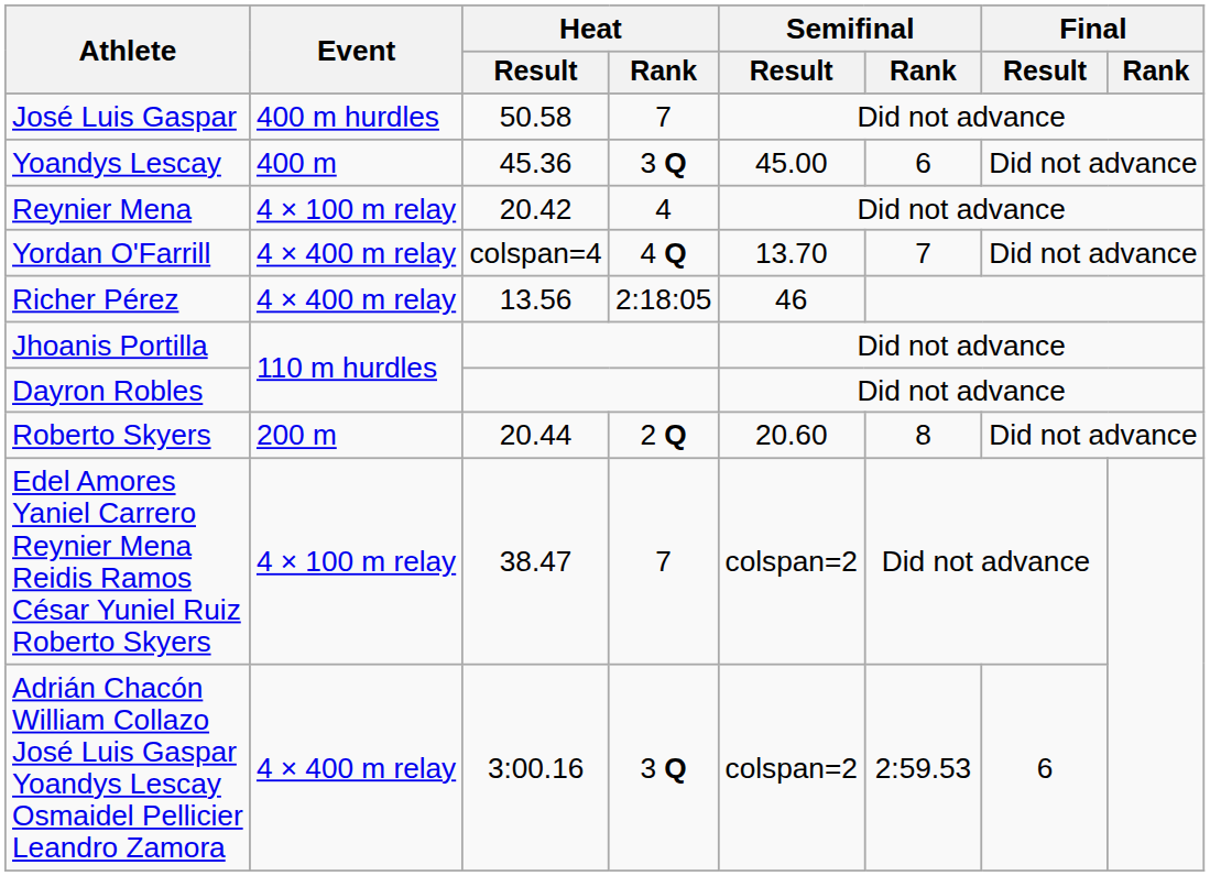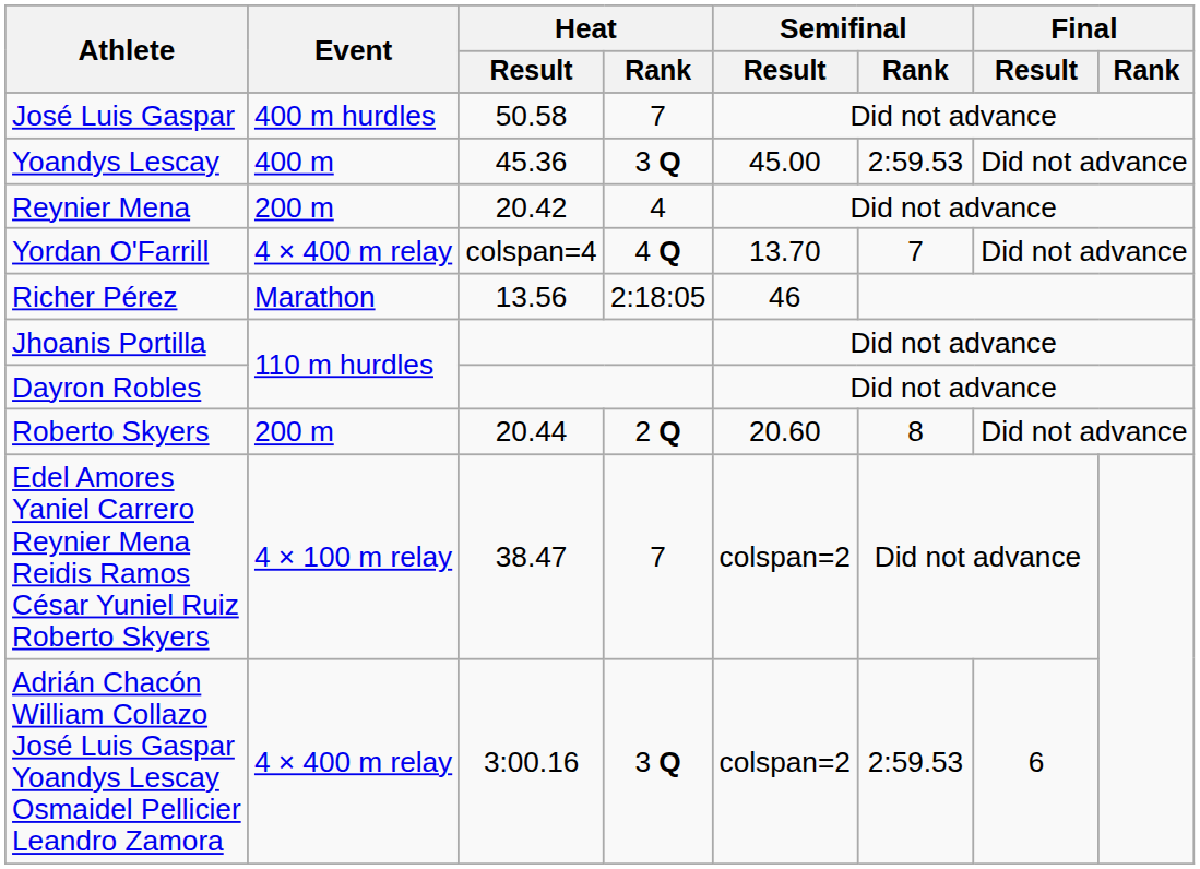Yoandys Lescay | Semifinal / Rank: 6 -> 2:59.53
Reynier Mena | Event: 4 × 100 m relay -> 200 m
Richer Pérez | Event: 4 × 400 m relay -> Marathon
